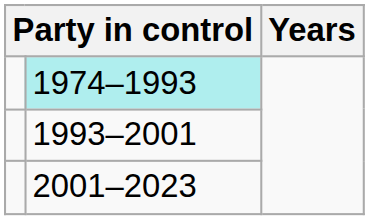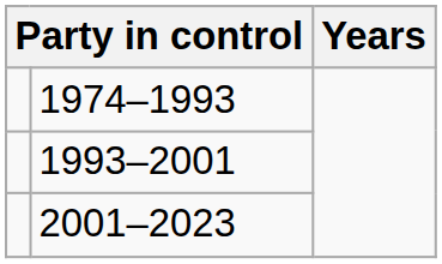1974–1993 | column 2: paleturquoise background -> no background
